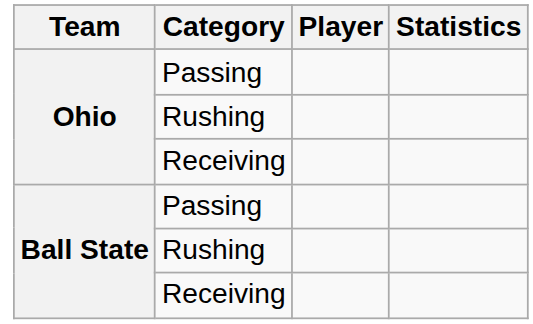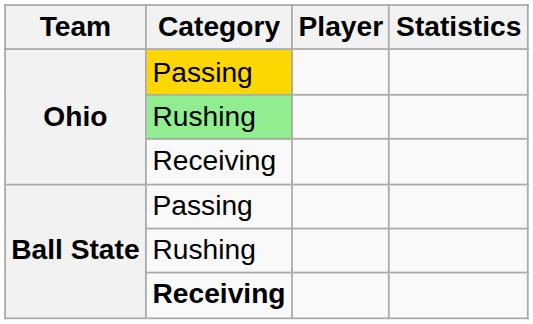Ohio / Passing | Category: no background -> gold background
Ohio / Rushing | Category: no background -> lightgreen background
Ball State / Receiving | Category: normal -> bold
